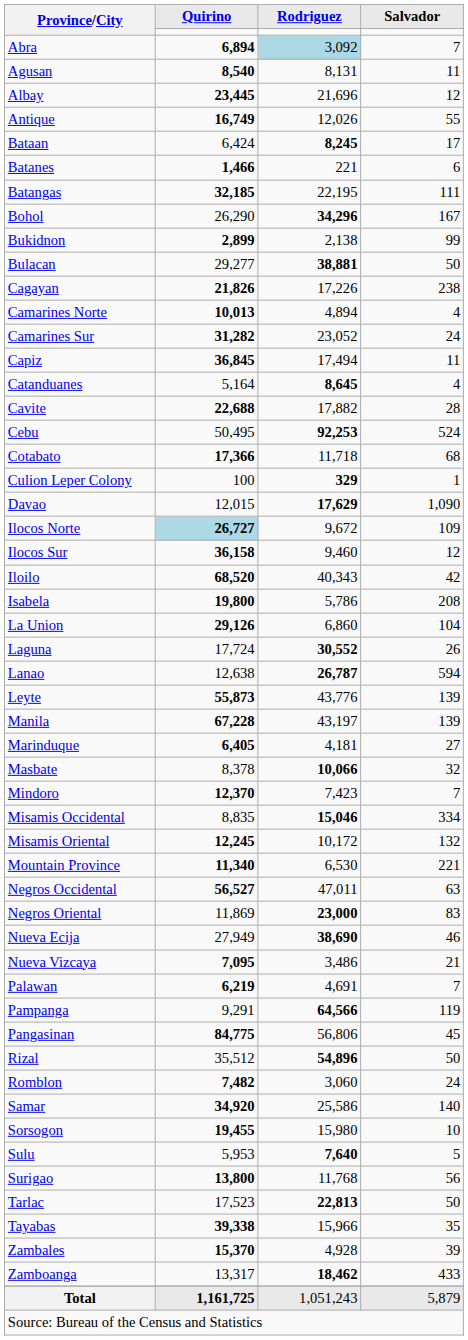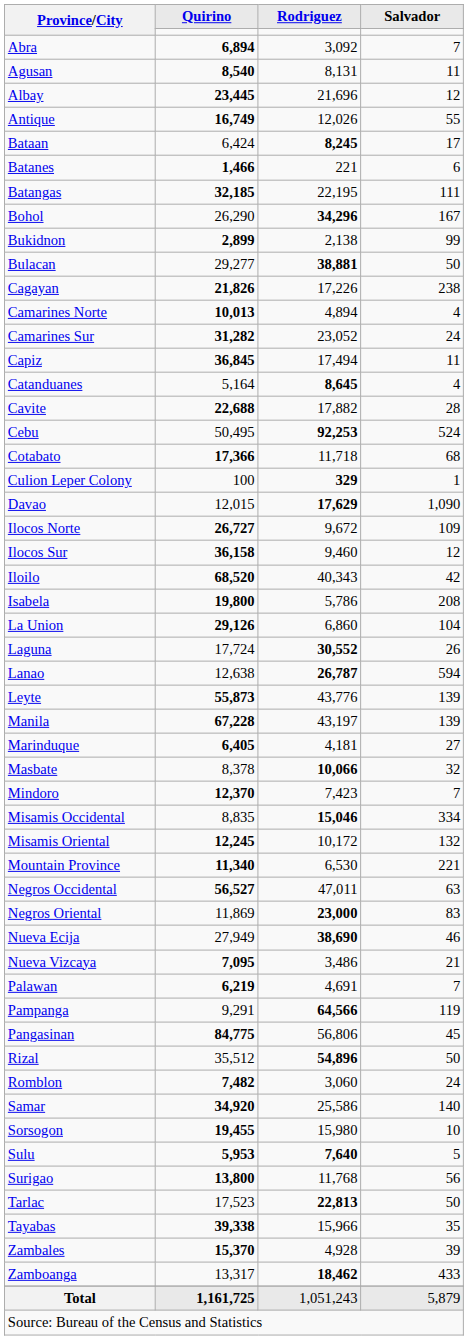Abra | Rodriguez: lightblue background -> no background
Ilocos Norte | Quirino: lightblue background -> no background
Sulu | Quirino: normal -> bold
